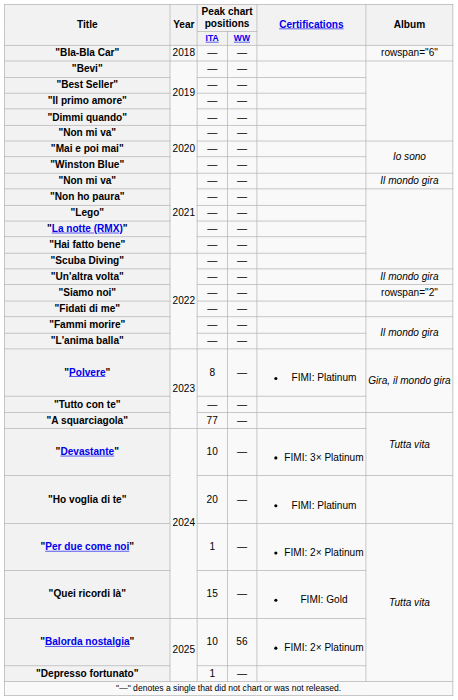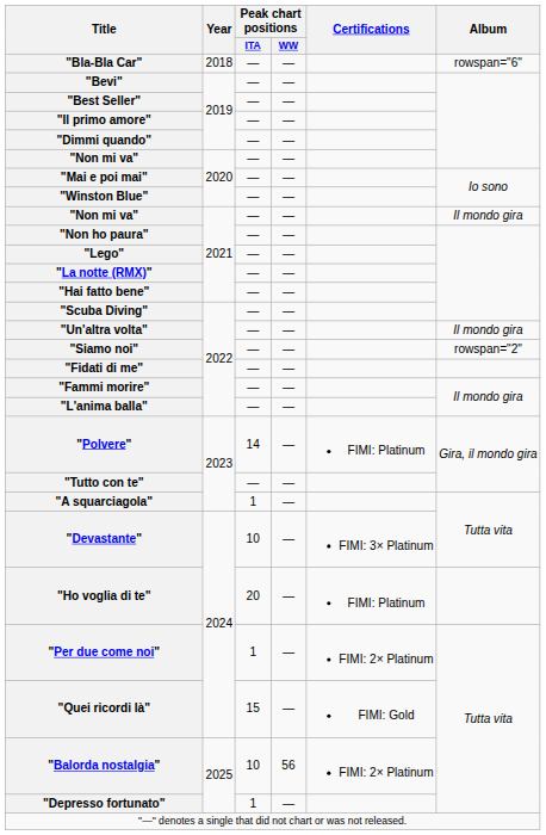"Polvere" | Peak chart positions / ITA: 8 -> 14
"A squarciagola" | Peak chart positions / ITA: 77 -> 1
